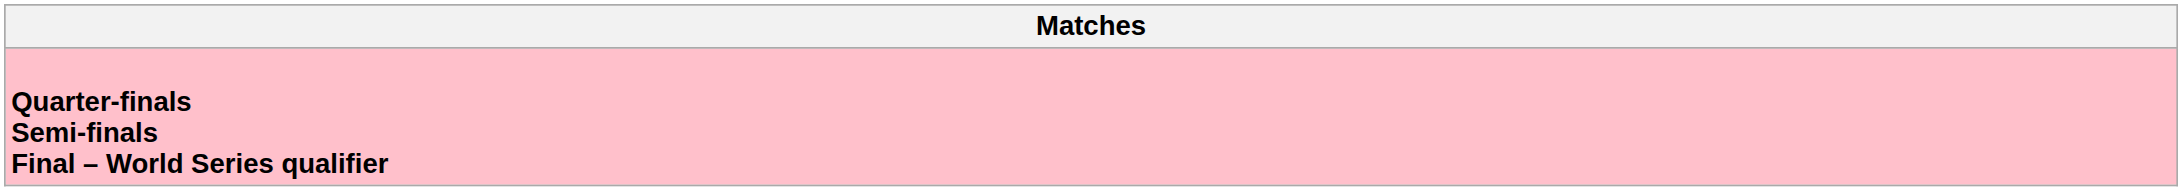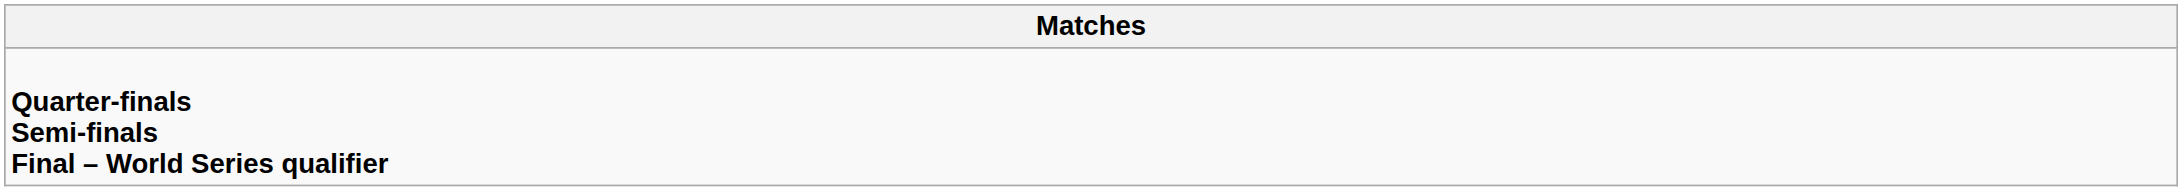row 2 | column 1: pink background -> no background
